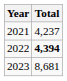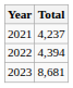2022 | Total: bold -> normal
